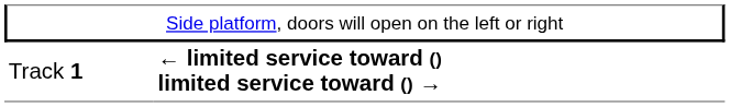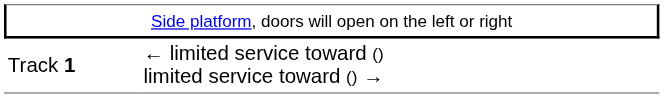Track 1 | column 2: bold -> normal
